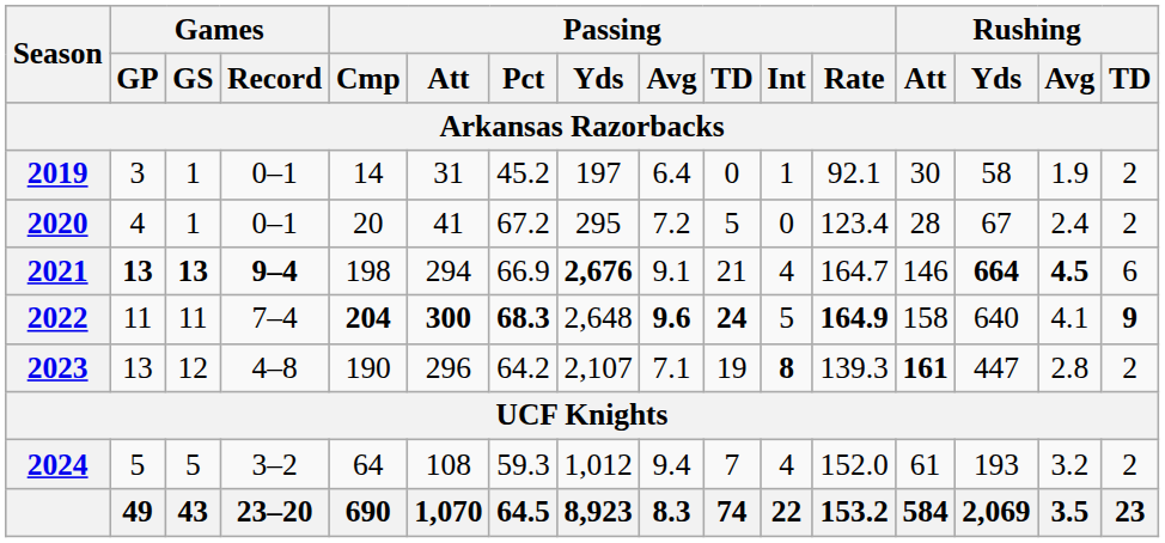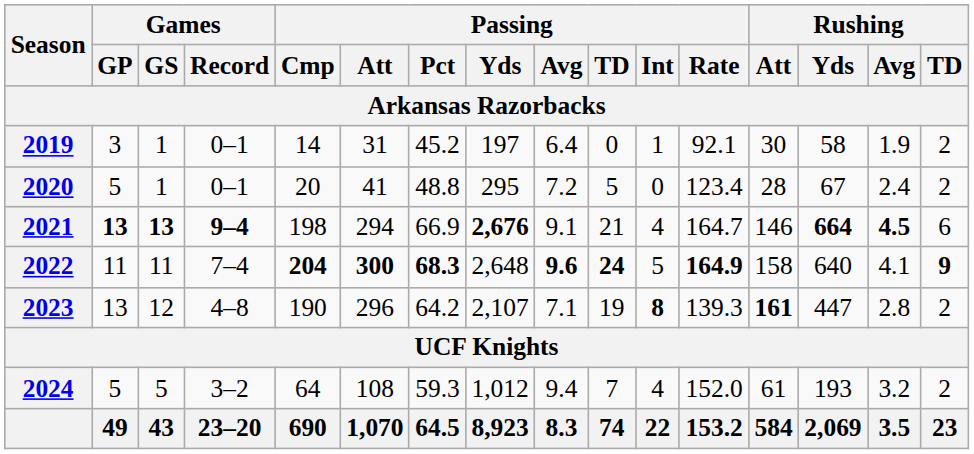2020 | Games / GP / Arkansas Razorbacks: 4 -> 5
2020 | Passing / Pct / Arkansas Razorbacks: 67.2 -> 48.8
